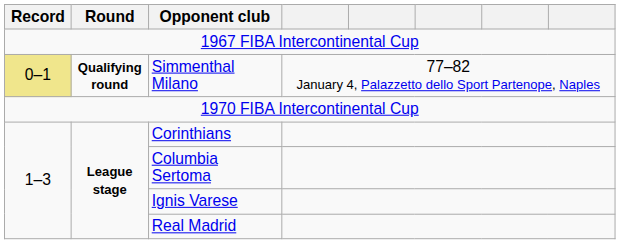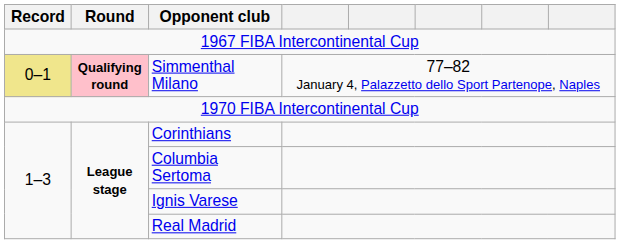Simmenthal Milano | Round: no background -> pink background
